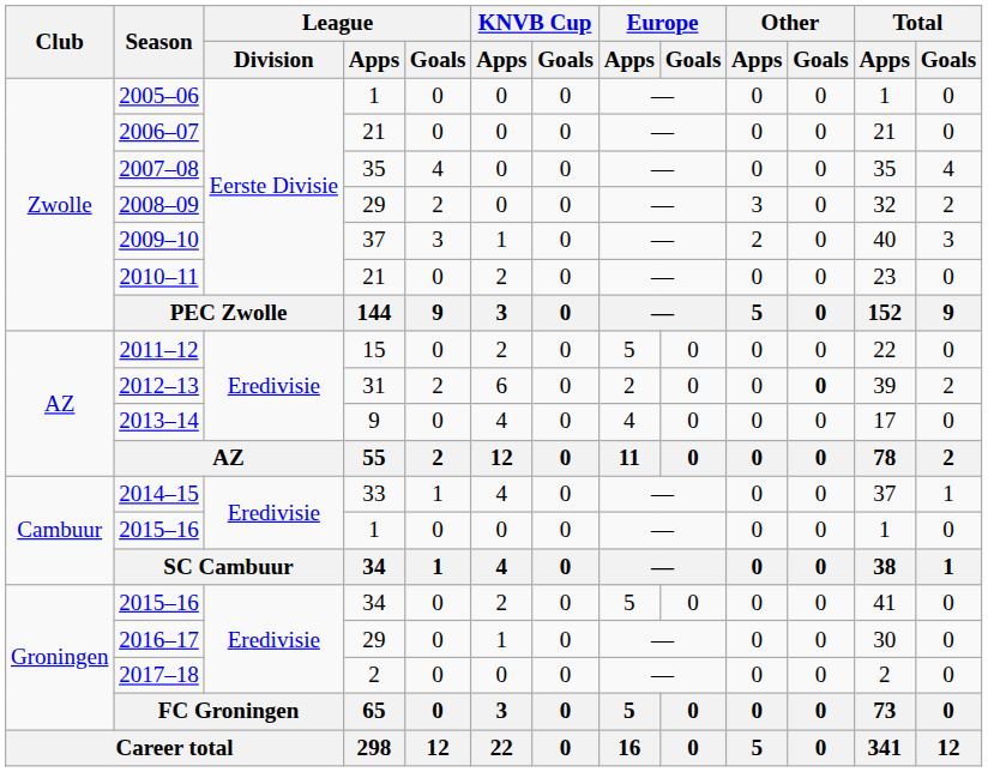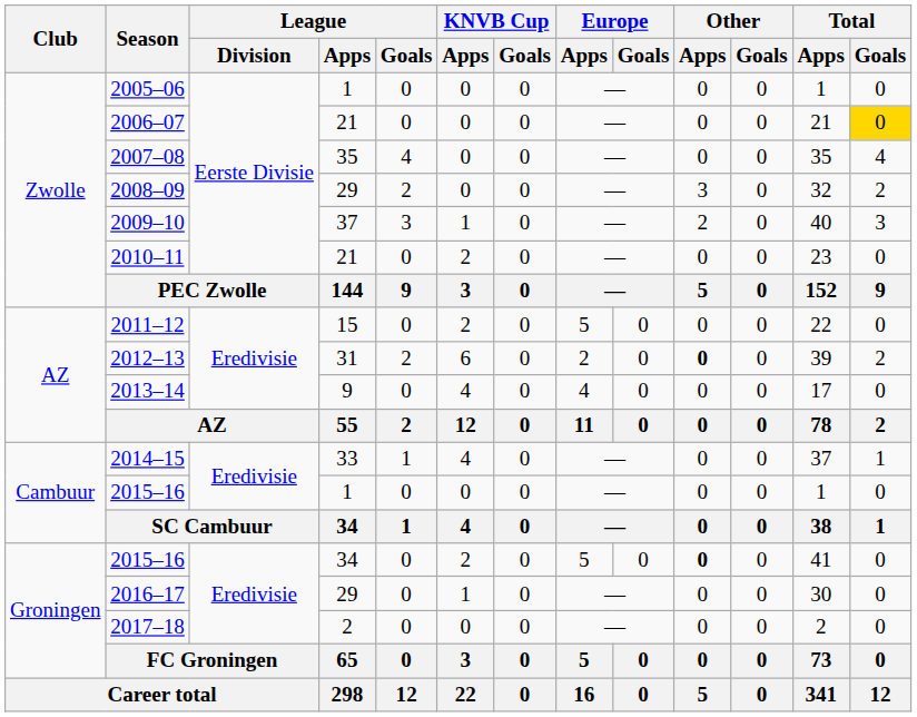2006–07 | Total / Goals: no background -> gold background
2012–13 | Other / Apps: normal -> bold
2012–13 | Other / Goals: bold -> normal
2015–16 / 34 | Other / Apps: normal -> bold
